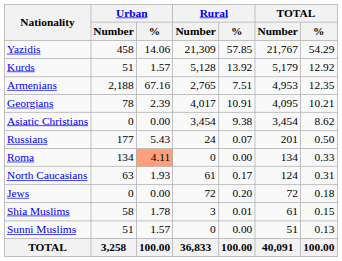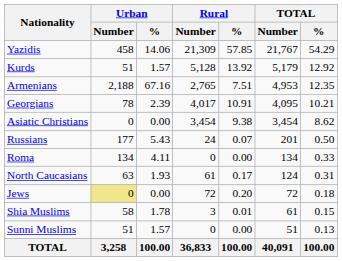Roma | Urban / %: lightsalmon background -> no background
Jews | Urban / Number: no background -> khaki background
